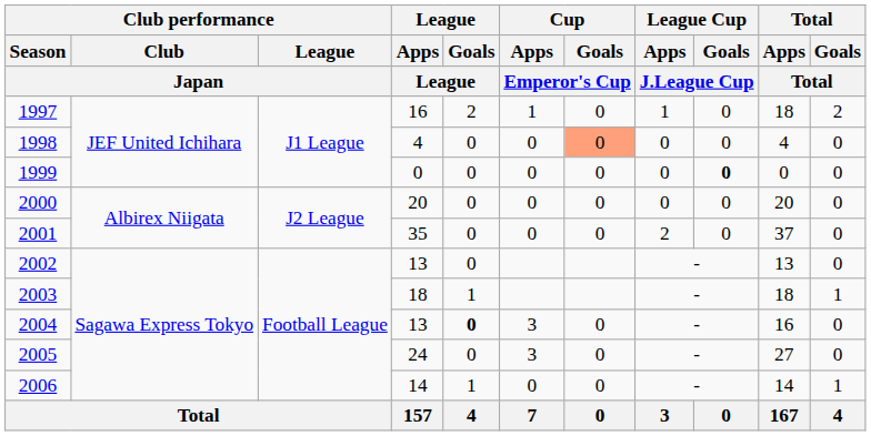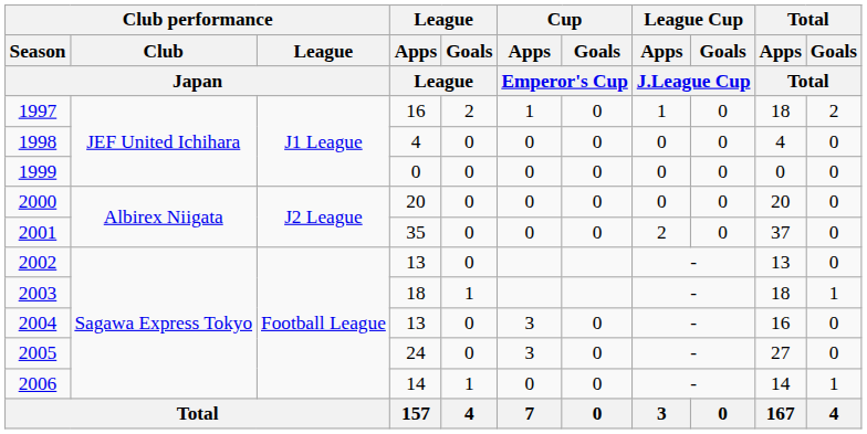1998 | Cup / Goals / Emperor's Cup: lightsalmon background -> no background
1999 | League Cup / Goals / J.League Cup: bold -> normal
2004 | League / Goals / League: bold -> normal
